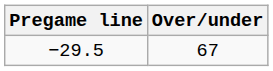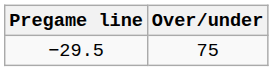−29.5 | Over/under: 67 -> 75
